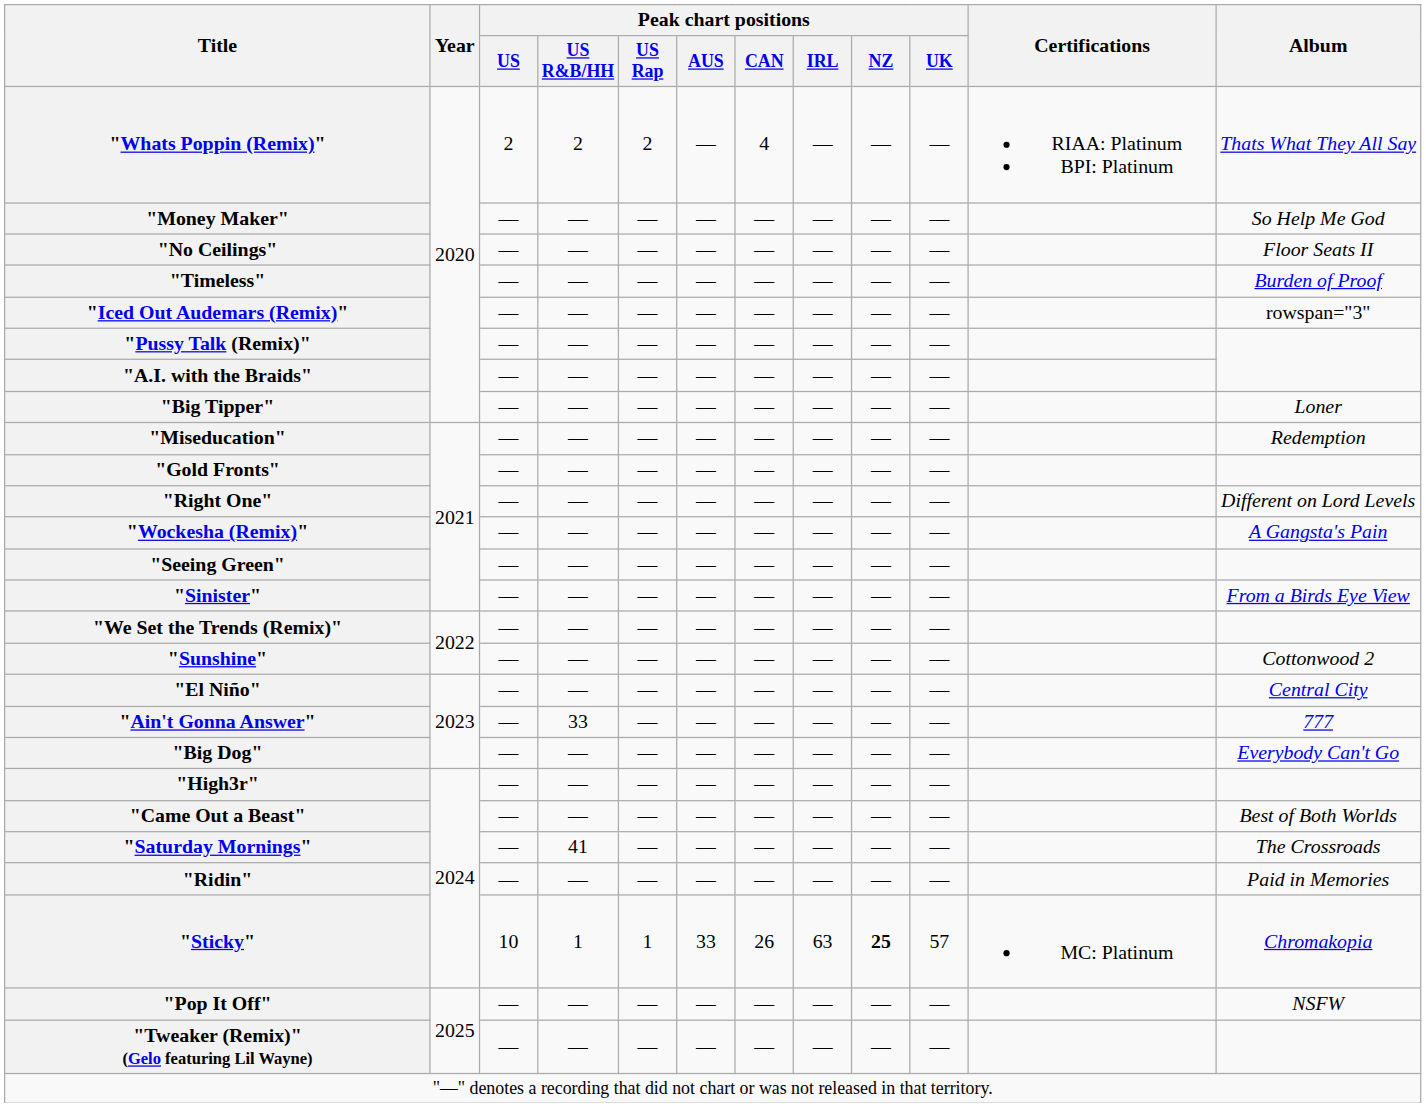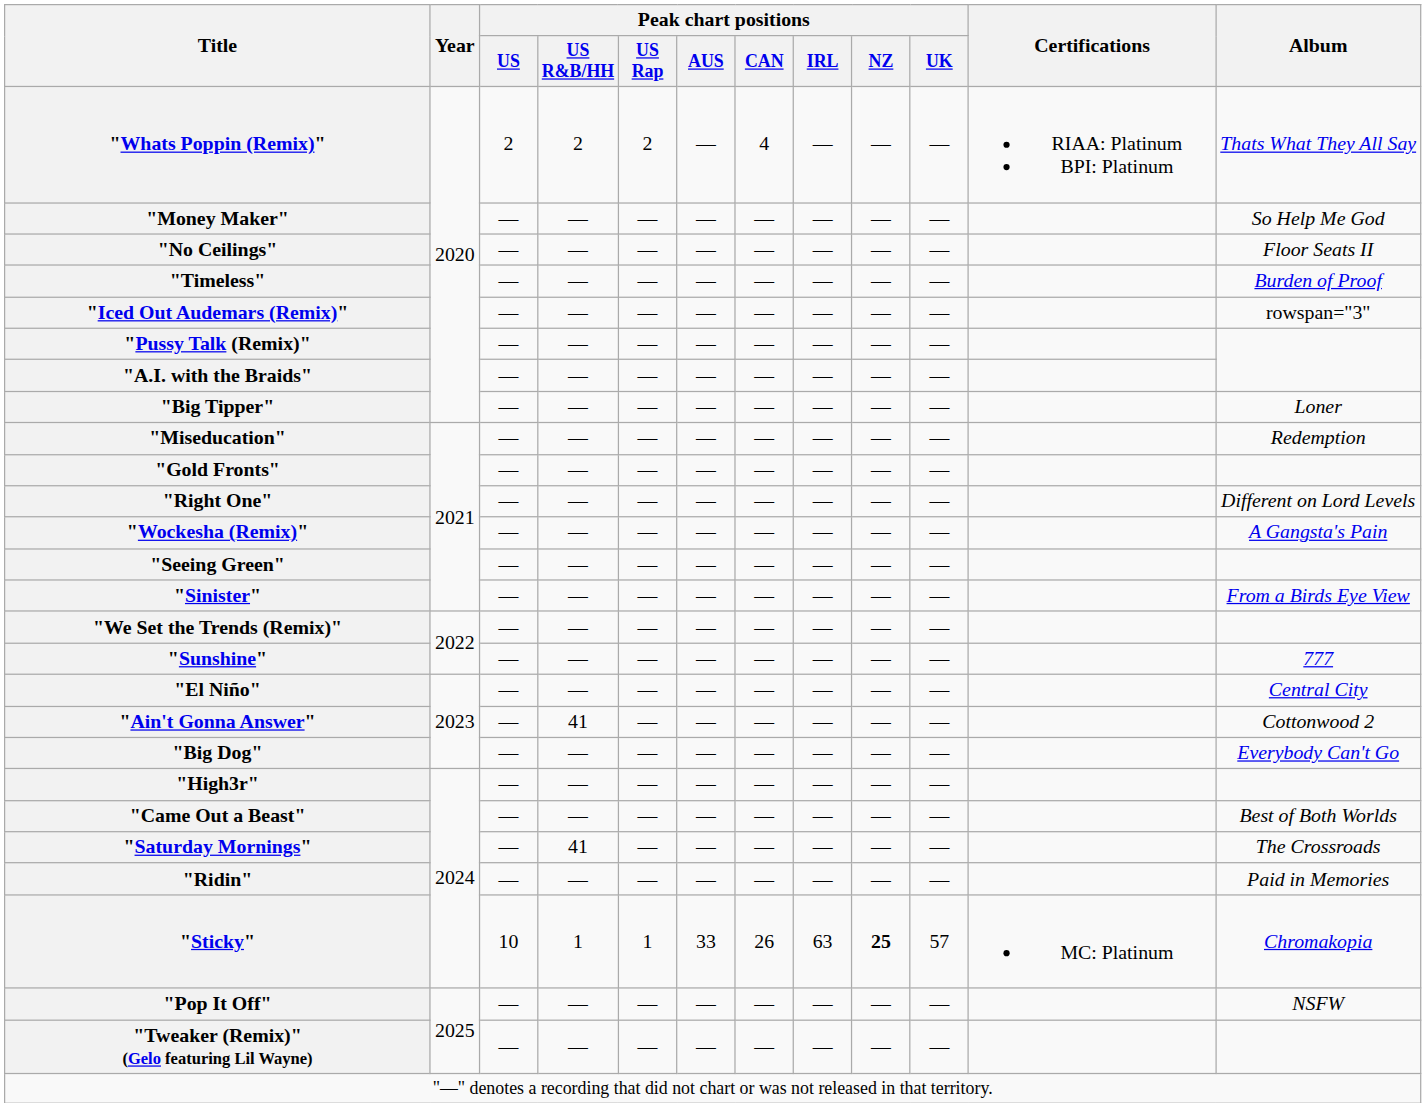"Sunshine" | Album: Cottonwood 2 -> 777
"Ain't Gonna Answer" | Peak chart positions / US R&B/HH: 33 -> 41
"Ain't Gonna Answer" | Album: 777 -> Cottonwood 2
